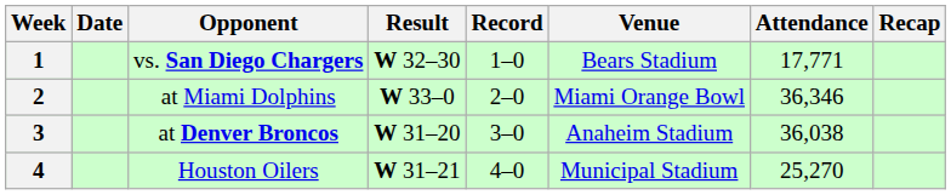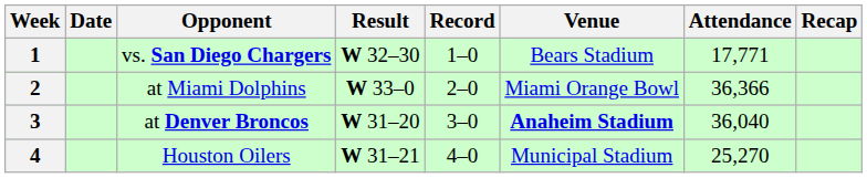2 | Attendance: 36,346 -> 36,366
3 | Venue: normal -> bold
3 | Attendance: 36,038 -> 36,040
